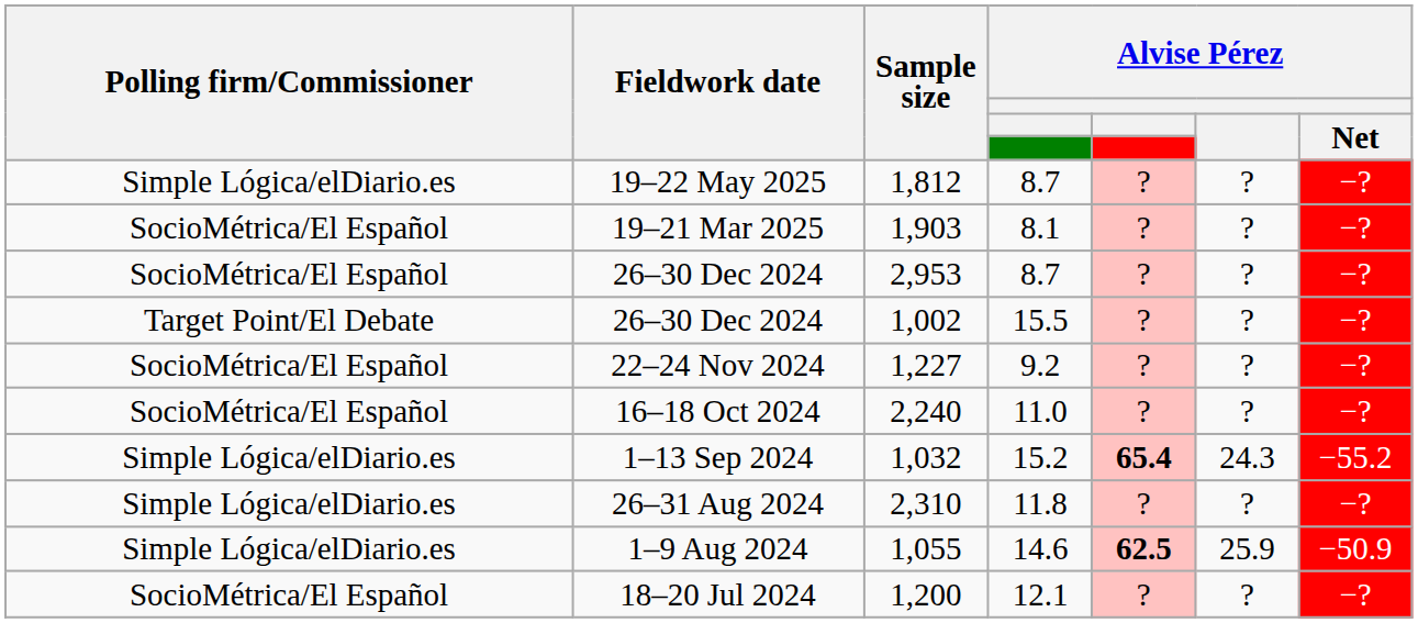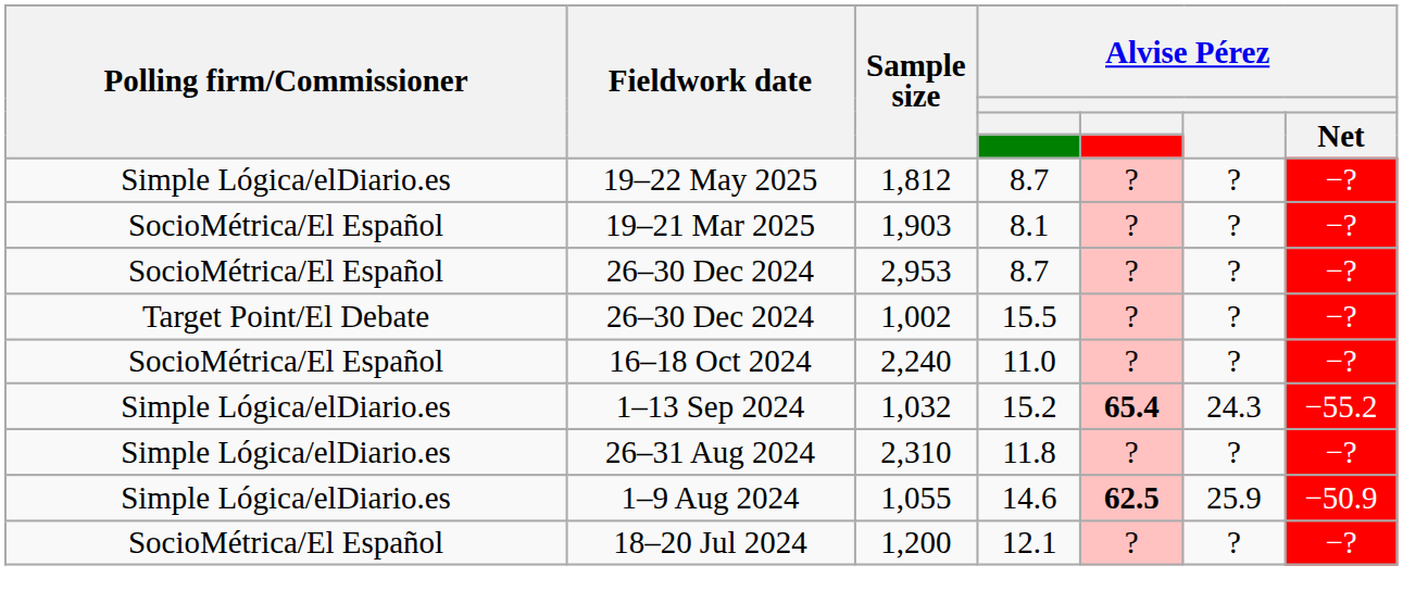- row: SocioMétrica/El Español | 22–24 Nov 2024 | 1,227 | 9.2 | ? | ? | −?
